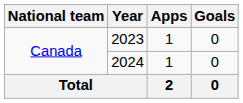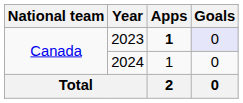2023 | Apps: normal -> bold
2023 | Goals: no background -> lavender background
